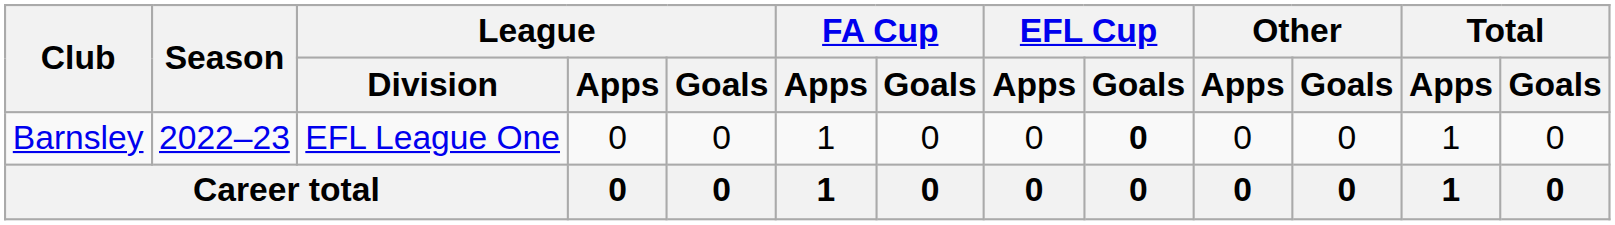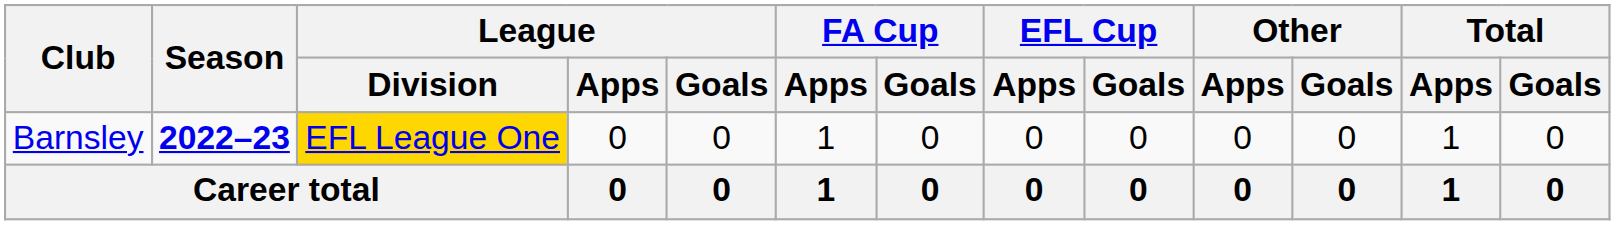Barnsley | Season: normal -> bold
Barnsley | League / Division: no background -> gold background
Barnsley | EFL Cup / Goals: bold -> normal
